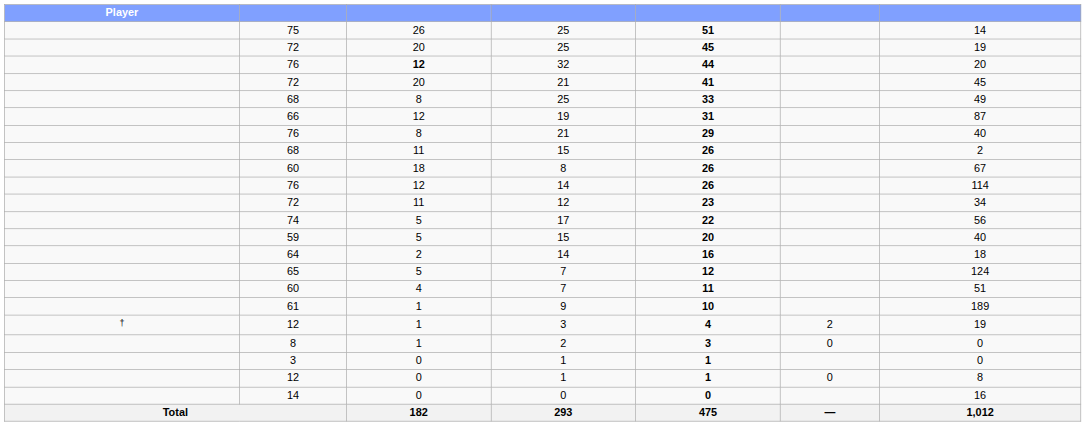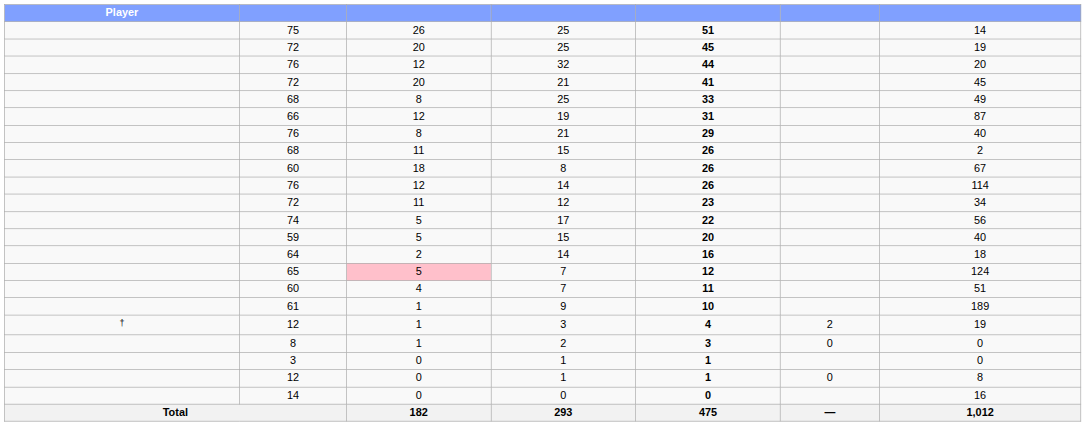76 / 32 | column 3: bold -> normal
65 | column 3: no background -> pink background
